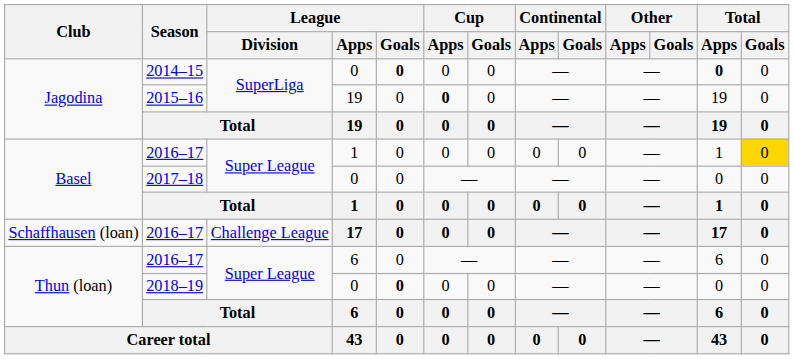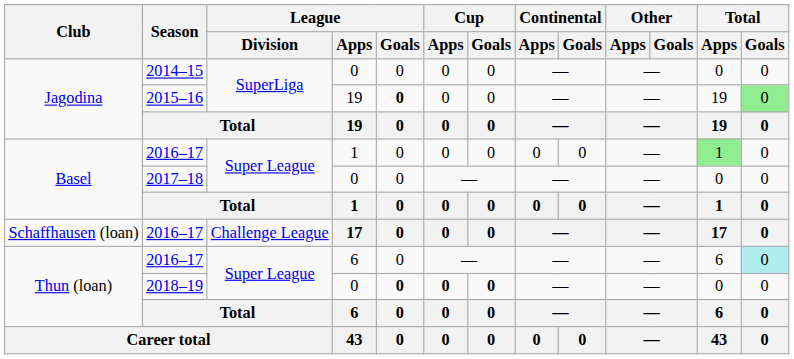2014–15 | League / Goals: bold -> normal
2014–15 | Total / Apps: bold -> normal
2015–16 | League / Goals: normal -> bold
2015–16 | Cup / Apps: bold -> normal
2015–16 | Total / Goals: no background -> lightgreen background
2016–17 / 1 | Total / Apps: no background -> lightgreen background
2016–17 / 1 | Total / Goals: gold background -> no background
2016–17 / 6 | Total / Goals: no background -> paleturquoise background
2018–19 | Cup / Apps: normal -> bold
2018–19 | Cup / Goals: normal -> bold
